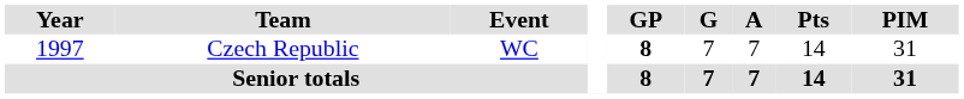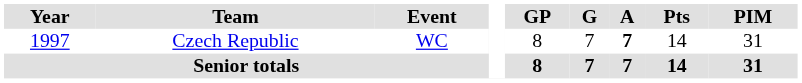Czech Republic | GP: bold -> normal
Czech Republic | A: normal -> bold
